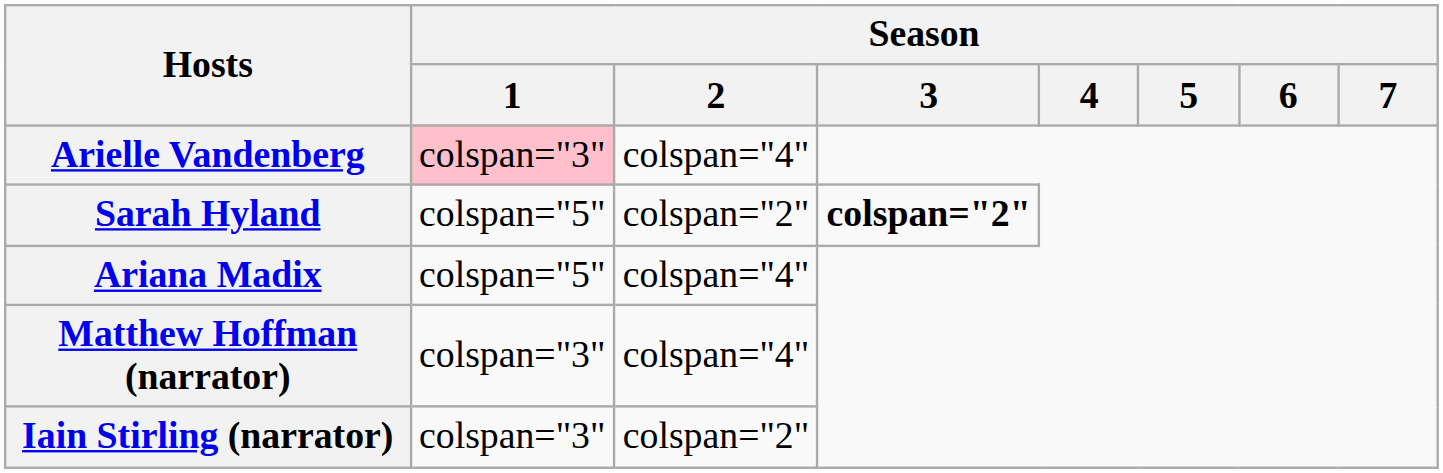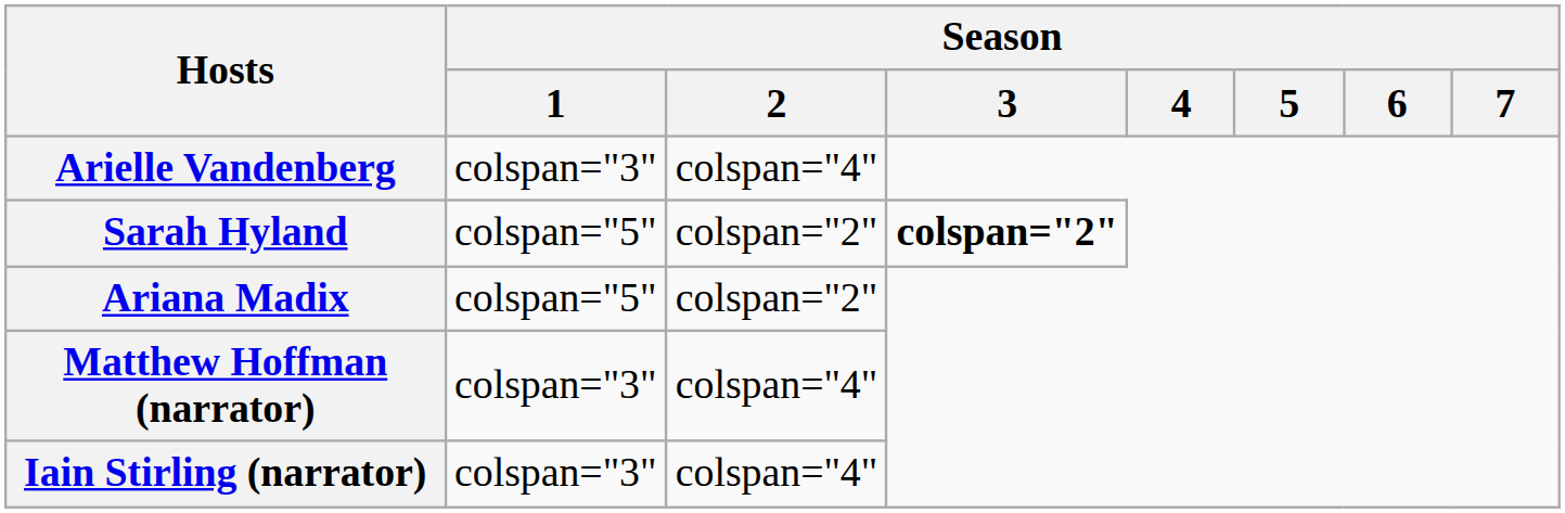Arielle Vandenberg | Season / 1: pink background -> no background
Ariana Madix | Season / 2: colspan="4" -> colspan="2"
Iain Stirling (narrator) | Season / 2: colspan="2" -> colspan="4"
